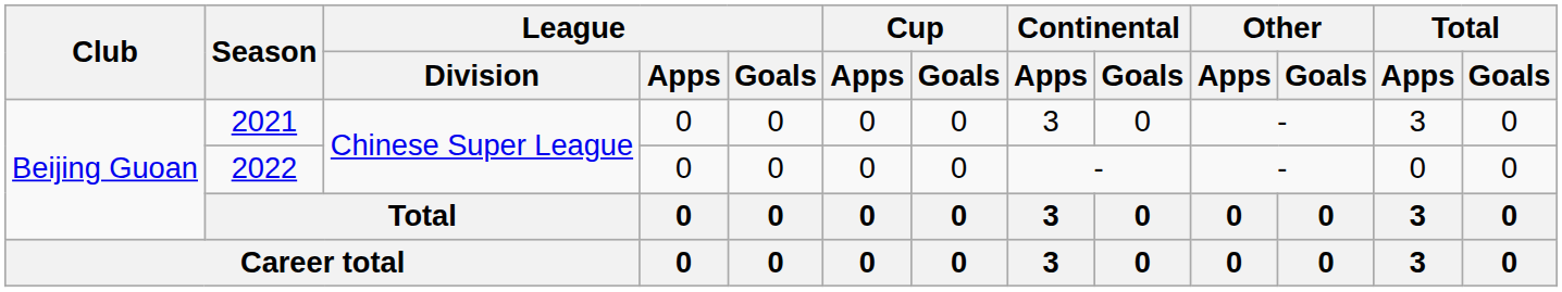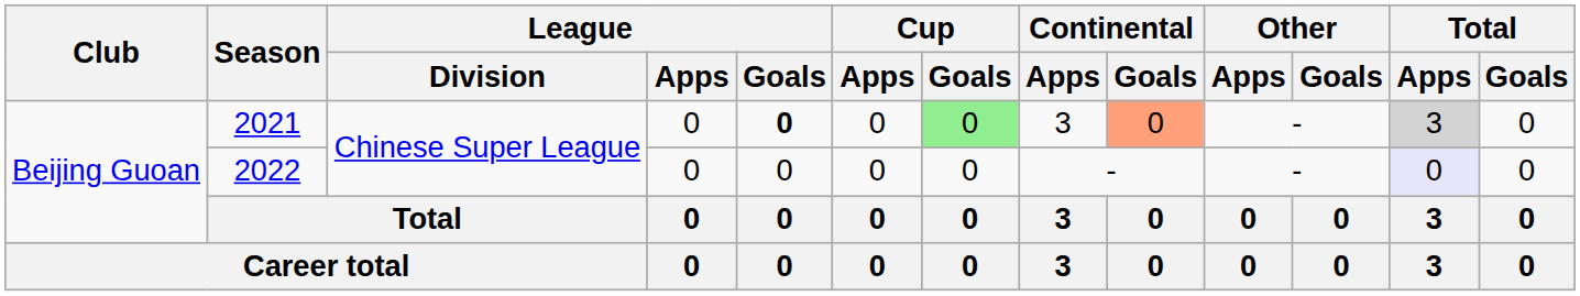2021 | League / Goals: normal -> bold
2021 | Cup / Goals: no background -> lightgreen background
2021 | Continental / Goals: no background -> lightsalmon background
2021 | Total / Apps: no background -> lightgrey background
2022 | Total / Apps: no background -> lavender background
